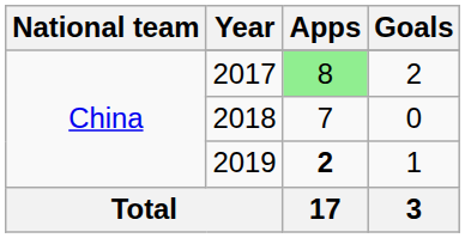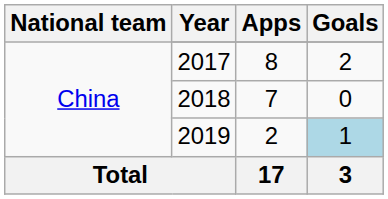2017 | Apps: lightgreen background -> no background
2019 | Apps: bold -> normal
2019 | Goals: no background -> lightblue background
